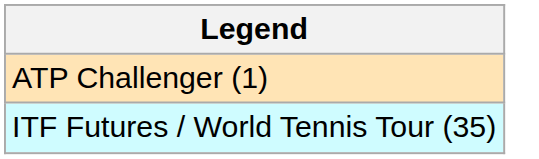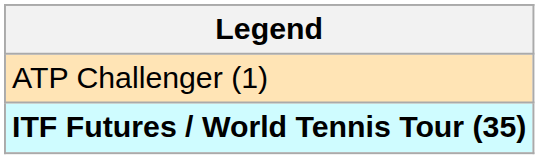row 3 | column 1: normal -> bold
